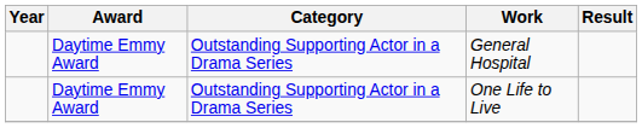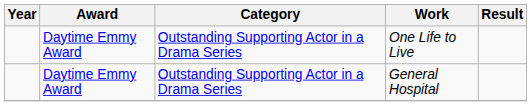rows swapped: One Life to Live <-> General Hospital
